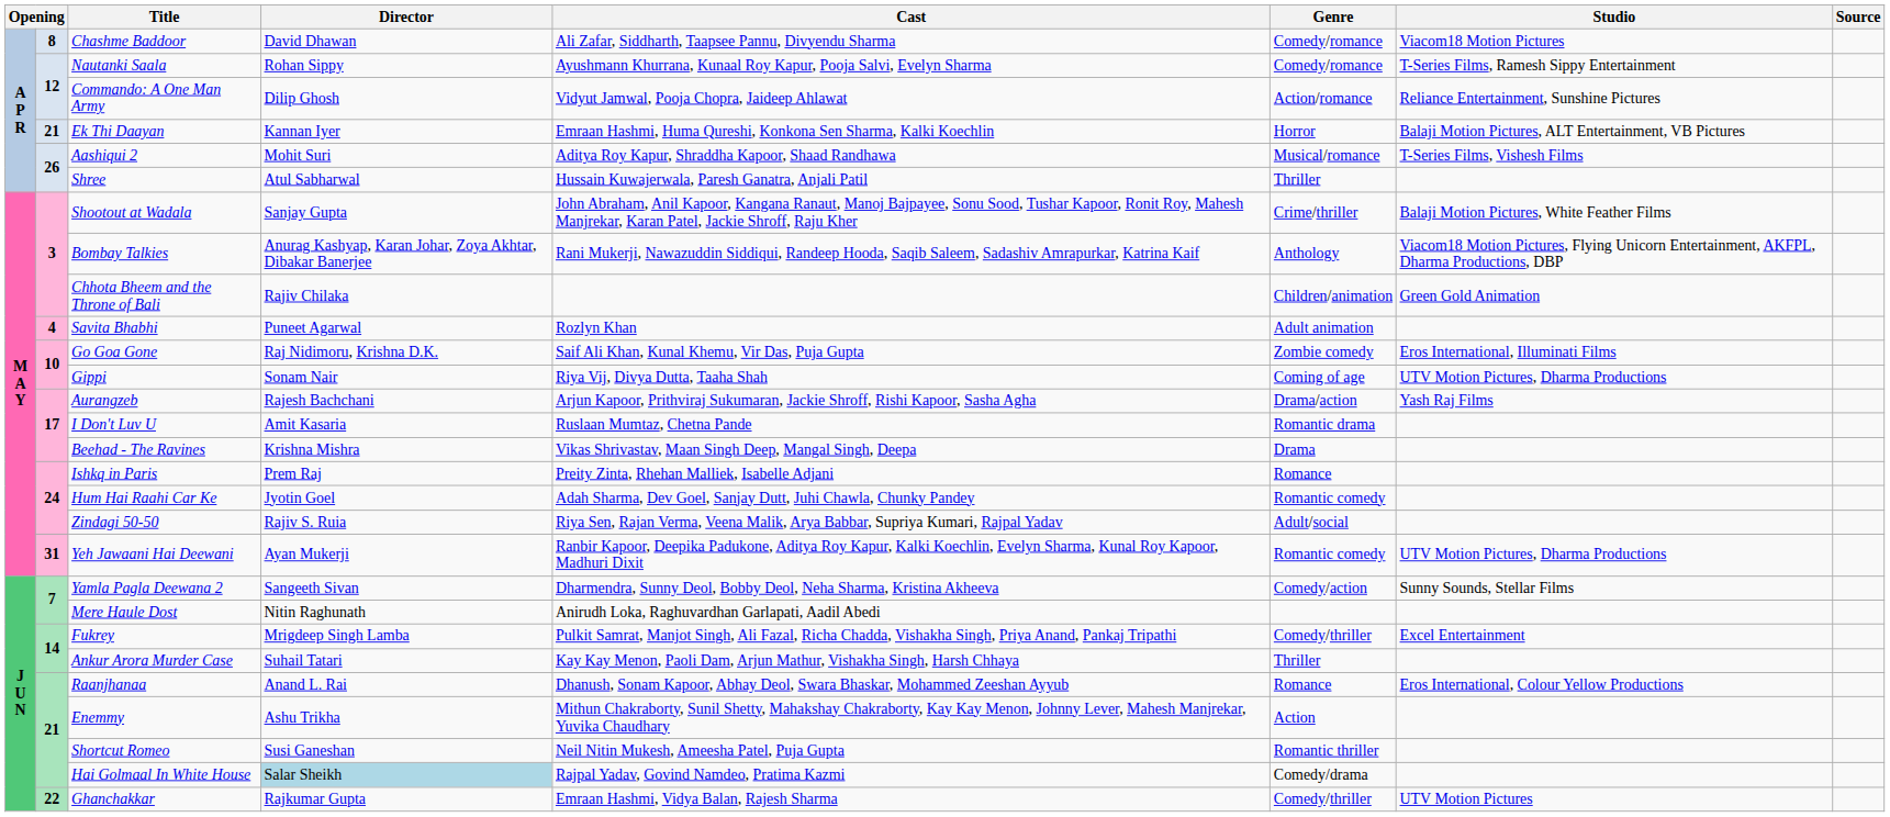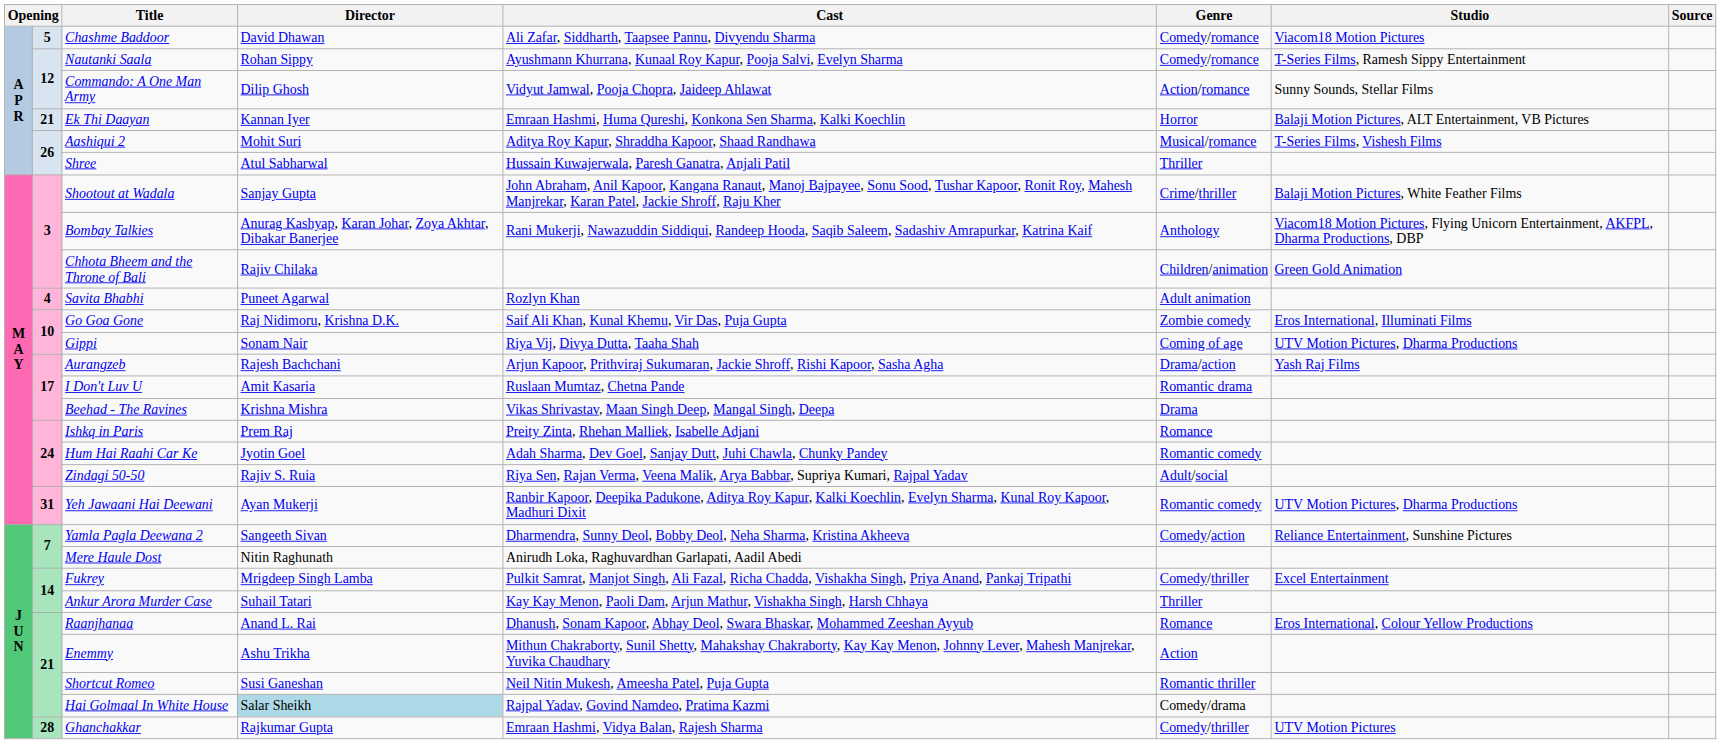Chashme Baddoor | column 2: 8 -> 5
Commando: A One Man Army | Studio: Reliance Entertainment, Sunshine Pictures -> Sunny Sounds, Stellar Films
Yamla Pagla Deewana 2 | Studio: Sunny Sounds, Stellar Films -> Reliance Entertainment, Sunshine Pictures
Ghanchakkar | column 2: 22 -> 28
